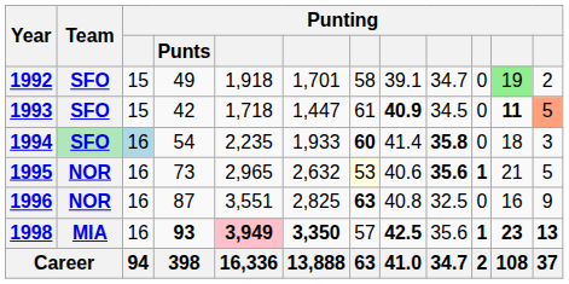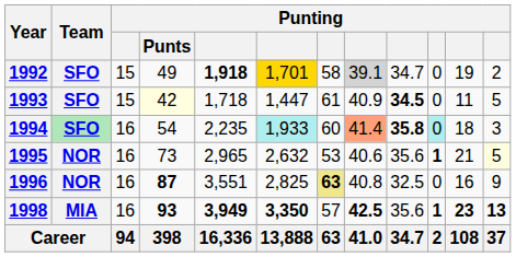1992 | column 5: normal -> bold
1992 | column 6: no background -> gold background
1992 | column 8: no background -> lightgrey background
1992 | column 11: lightgreen background -> no background
1993 | Punting / Punts: no background -> lightyellow background
1993 | column 8: bold -> normal
1993 | column 9: normal -> bold
1993 | column 11: bold -> normal
1993 | column 12: lightsalmon background -> no background
1994 | column 3: lightblue background -> no background
1994 | column 6: no background -> paleturquoise background
1994 | column 7: bold -> normal
1994 | column 8: no background -> lightsalmon background
1994 | column 10: no background -> paleturquoise background
1995 | column 7: lightyellow background -> no background
1995 | column 9: bold -> normal
1995 | column 12: no background -> lightyellow background
1996 | Punting / Punts: normal -> bold
1996 | column 7: no background -> khaki background
1998 | column 5: pink background -> no background
